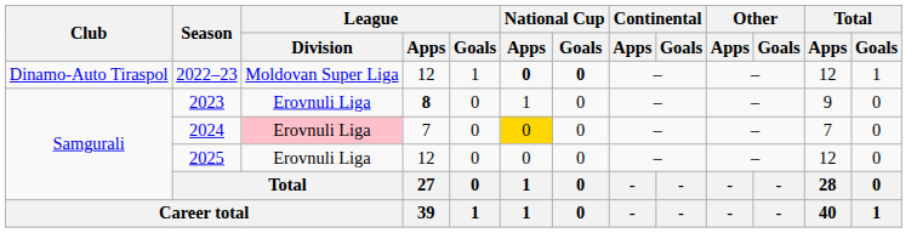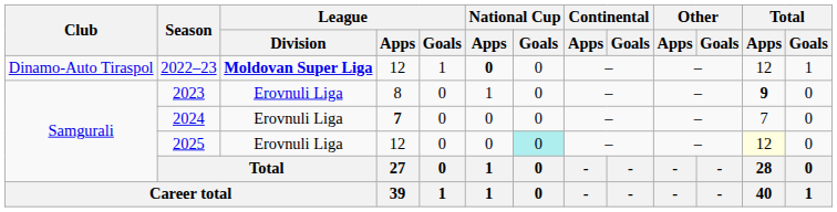2022–23 | League / Division: normal -> bold
2022–23 | National Cup / Goals: bold -> normal
2023 | League / Apps: bold -> normal
2023 | Total / Apps: normal -> bold
2024 | League / Division: pink background -> no background
2024 | League / Apps: normal -> bold
2024 | National Cup / Apps: gold background -> no background
2025 | National Cup / Goals: no background -> paleturquoise background
2025 | Total / Apps: no background -> lightyellow background
